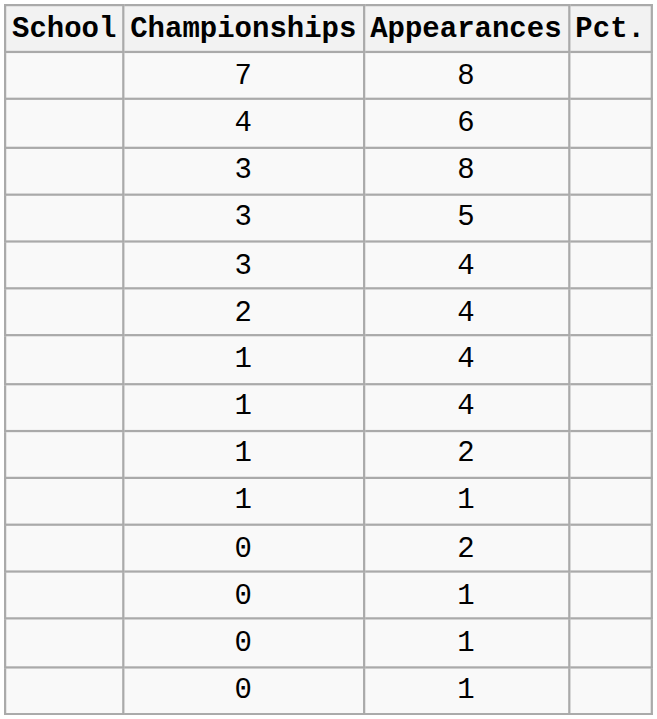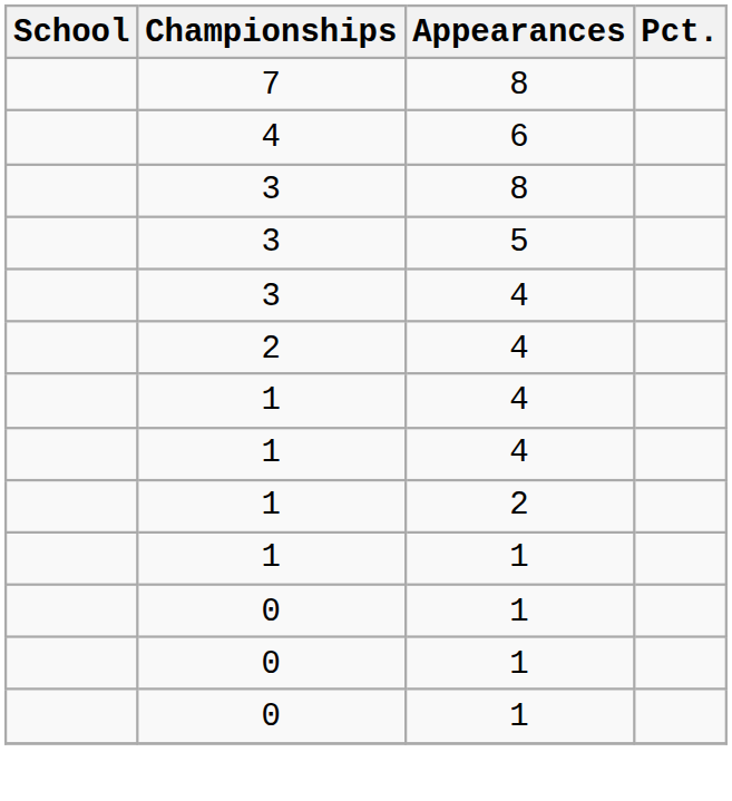- row: 0 | 2
